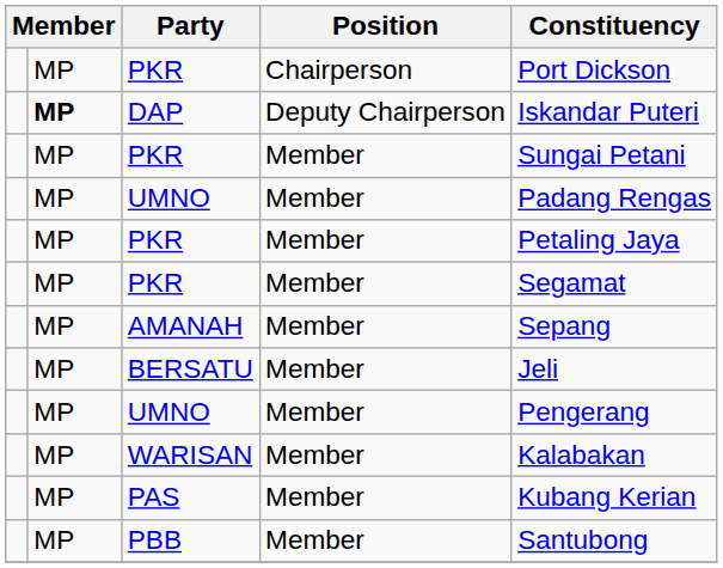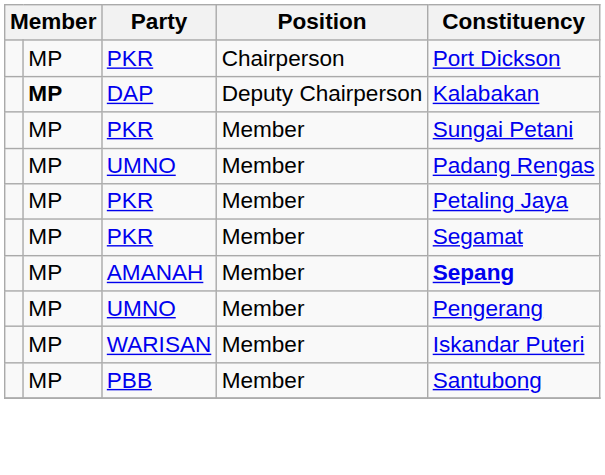DAP | Constituency: Iskandar Puteri -> Kalabakan
AMANAH | Constituency: normal -> bold
- row: MP | BERSATU | Member | Jeli
WARISAN | Constituency: Kalabakan -> Iskandar Puteri
- row: MP | PAS | Member | Kubang Kerian
